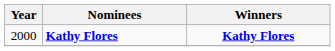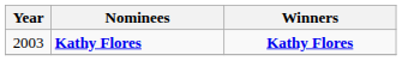row 2 | Year: 2000 -> 2003
